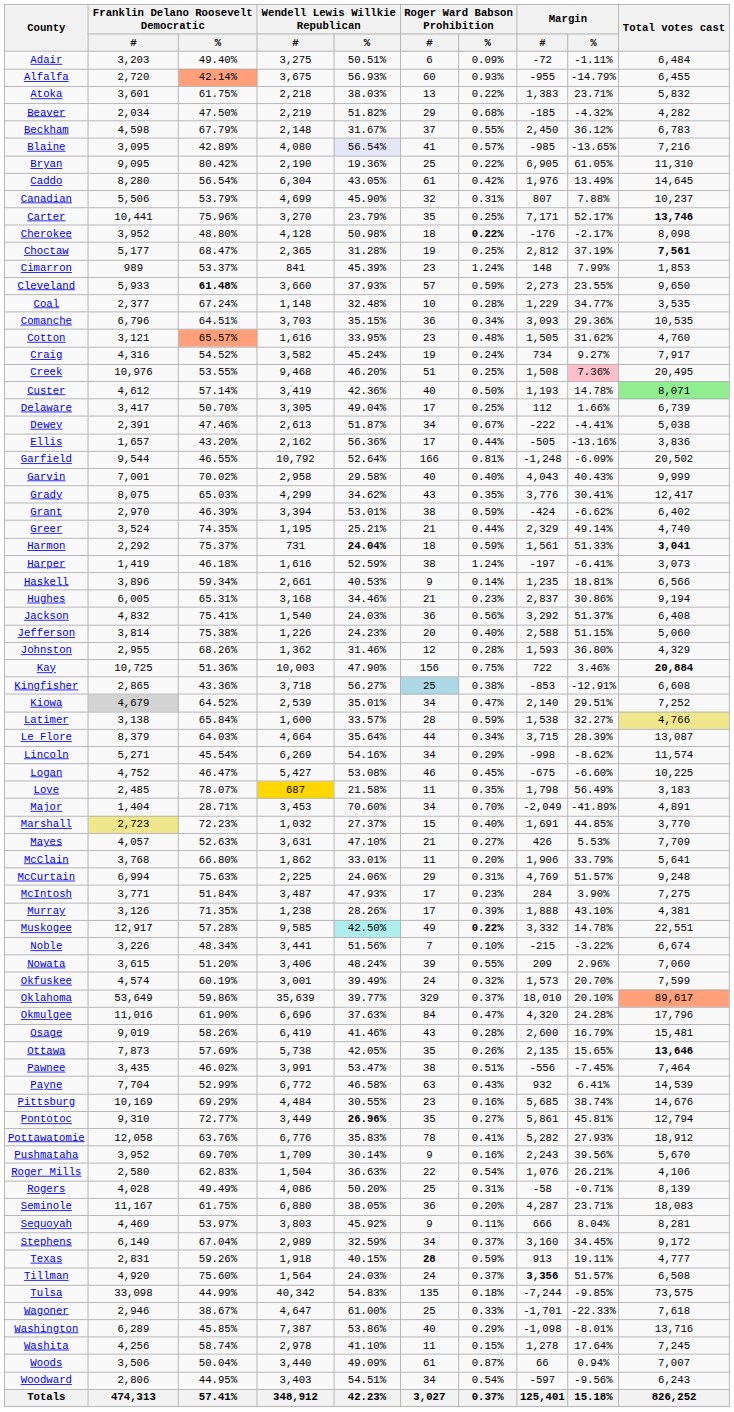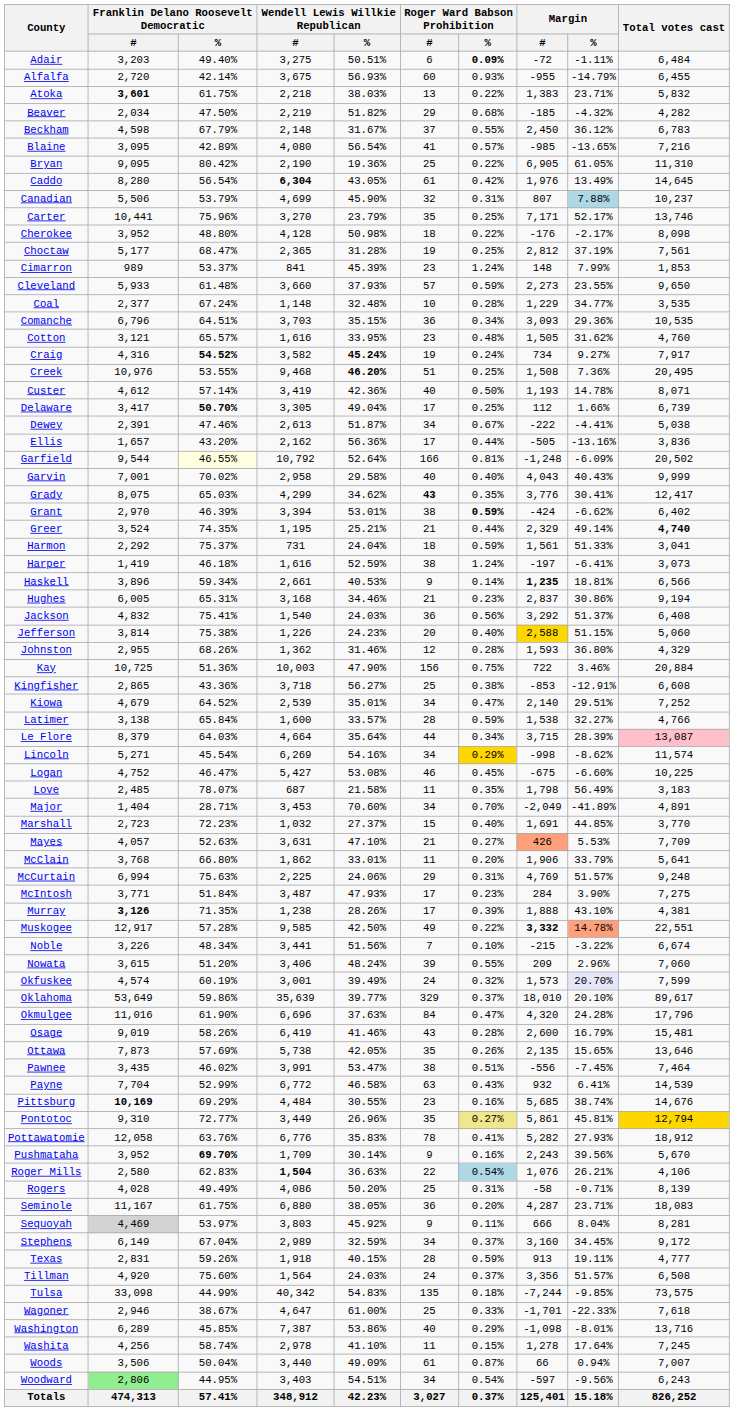Adair | Roger Ward Babson Prohibition / %: normal -> bold
Alfalfa | Franklin Delano Roosevelt Democratic / %: lightsalmon background -> no background
Atoka | Franklin Delano Roosevelt Democratic / #: normal -> bold
Blaine | Wendell Lewis Willkie Republican / %: lavender background -> no background
Caddo | Wendell Lewis Willkie Republican / #: normal -> bold
Canadian | Margin / %: no background -> lightblue background
Carter | Total votes cast: bold -> normal
Cherokee | Roger Ward Babson Prohibition / %: bold -> normal
Choctaw | Total votes cast: bold -> normal
Cleveland | Franklin Delano Roosevelt Democratic / %: bold -> normal
Cotton | Franklin Delano Roosevelt Democratic / %: lightsalmon background -> no background
Craig | Franklin Delano Roosevelt Democratic / %: normal -> bold
Craig | Wendell Lewis Willkie Republican / %: normal -> bold
Creek | Wendell Lewis Willkie Republican / %: normal -> bold
Creek | Margin / %: pink background -> no background
Custer | Total votes cast: lightgreen background -> no background
Delaware | Franklin Delano Roosevelt Democratic / %: normal -> bold
Garfield | Franklin Delano Roosevelt Democratic / %: no background -> lightyellow background
Grady | Roger Ward Babson Prohibition / #: normal -> bold
Grant | Roger Ward Babson Prohibition / %: normal -> bold
Greer | Total votes cast: normal -> bold
Harmon | Wendell Lewis Willkie Republican / %: bold -> normal
Harmon | Total votes cast: bold -> normal
Haskell | Margin / #: normal -> bold
Jefferson | Margin / #: no background -> gold background
Kay | Total votes cast: bold -> normal
Kingfisher | Roger Ward Babson Prohibition / #: lightblue background -> no background
Kiowa | Franklin Delano Roosevelt Democratic / #: lightgrey background -> no background
Latimer | Total votes cast: khaki background -> no background
Le Flore | Total votes cast: no background -> pink background
Lincoln | Roger Ward Babson Prohibition / %: no background -> gold background
Love | Wendell Lewis Willkie Republican / #: gold background -> no background
Marshall | Franklin Delano Roosevelt Democratic / #: khaki background -> no background
Mayes | Margin / #: no background -> lightsalmon background
Murray | Franklin Delano Roosevelt Democratic / #: normal -> bold
Muskogee | Wendell Lewis Willkie Republican / %: paleturquoise background -> no background
Muskogee | Roger Ward Babson Prohibition / %: bold -> normal
Muskogee | Margin / #: normal -> bold
Muskogee | Margin / %: no background -> lightsalmon background
Okfuskee | Margin / %: no background -> lavender background
Oklahoma | Total votes cast: lightsalmon background -> no background
Ottawa | Total votes cast: bold -> normal
Pittsburg | Franklin Delano Roosevelt Democratic / #: normal -> bold
Pontotoc | Wendell Lewis Willkie Republican / %: bold -> normal
Pontotoc | Roger Ward Babson Prohibition / %: no background -> khaki background
Pontotoc | Total votes cast: no background -> gold background
Pushmataha | Franklin Delano Roosevelt Democratic / %: normal -> bold
Roger Mills | Wendell Lewis Willkie Republican / #: normal -> bold
Roger Mills | Roger Ward Babson Prohibition / %: no background -> lightblue background
Sequoyah | Franklin Delano Roosevelt Democratic / #: no background -> lightgrey background
Texas | Roger Ward Babson Prohibition / #: bold -> normal
Tillman | Margin / #: bold -> normal
Woodward | Franklin Delano Roosevelt Democratic / #: no background -> lightgreen background
